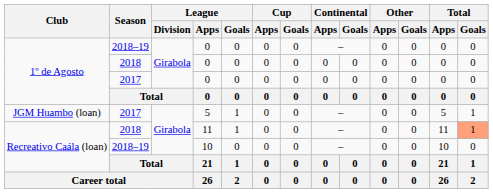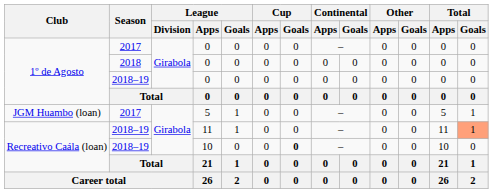row 3 | Season: 2018–19 -> 2017
row 5 | Season: 2017 -> 2018–19
row 8 | Season: 2018 -> 2018–19
row 9 | Cup / Goals: normal -> bold
